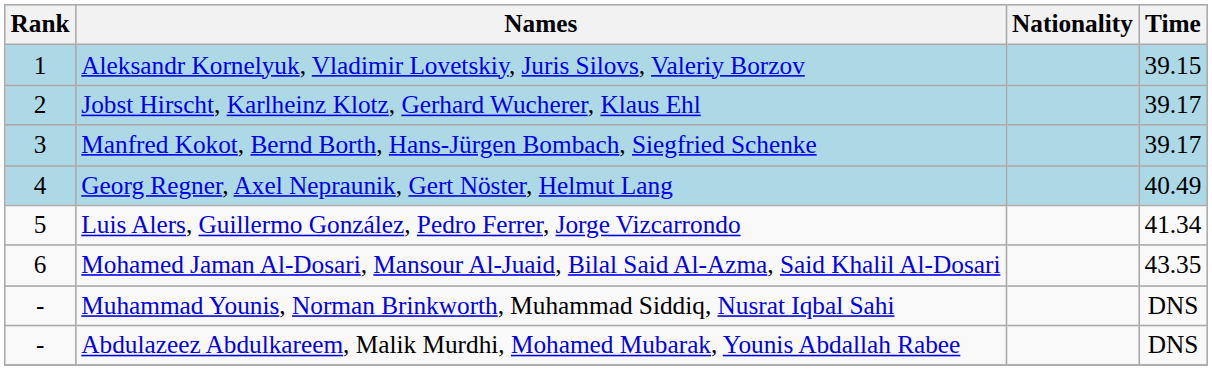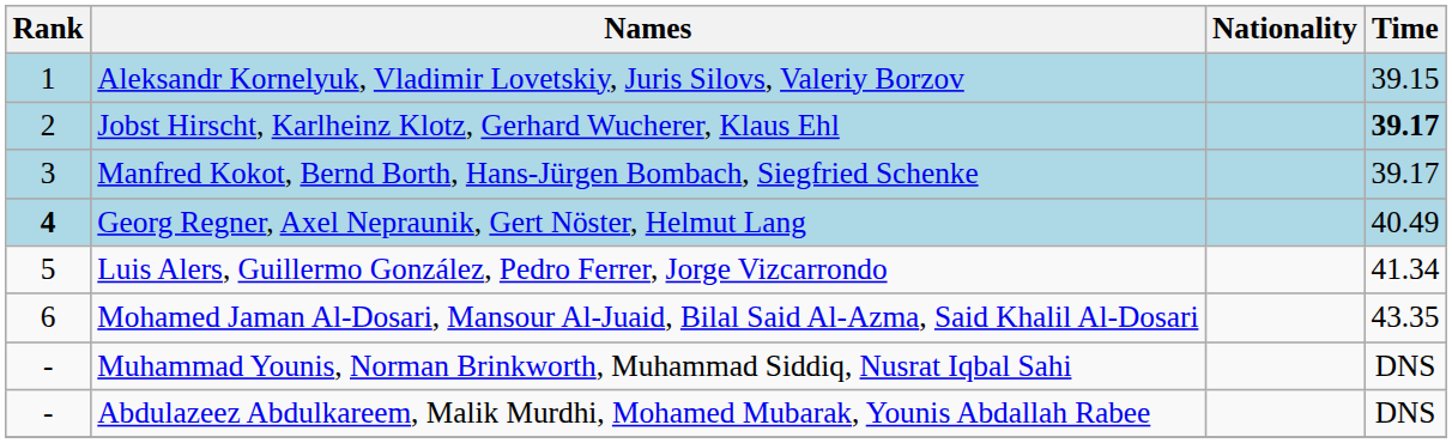Jobst Hirscht, Karlheinz Klotz, Gerhard Wucherer, Klaus Ehl | Time: normal -> bold
Georg Regner, Axel Nepraunik, Gert Nöster, Helmut Lang | Rank: normal -> bold
